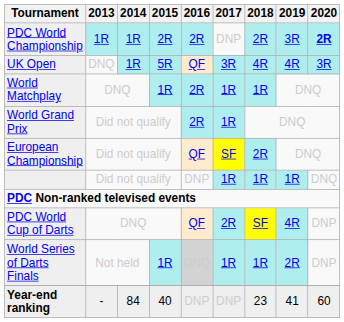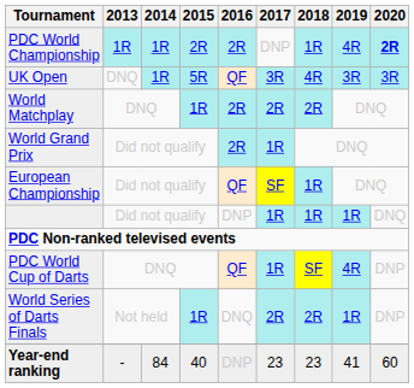PDC World Championship | 2018: 2R -> 1R
PDC World Championship | 2019: 3R -> 4R
UK Open | 2019: 4R -> 3R
World Matchplay | 2017: 1R -> 2R
World Matchplay | 2018: 1R -> 2R
European Championship | 2018: 2R -> 1R
PDC World Cup of Darts | 2017: 2R -> 1R
World Series of Darts Finals | 2016: lightgrey background -> no background
World Series of Darts Finals | 2017: 1R -> 2R
World Series of Darts Finals | 2018: 1R -> 2R
World Series of Darts Finals | 2019: 2R -> 1R
Year-end ranking | 2017: DNP -> 23
